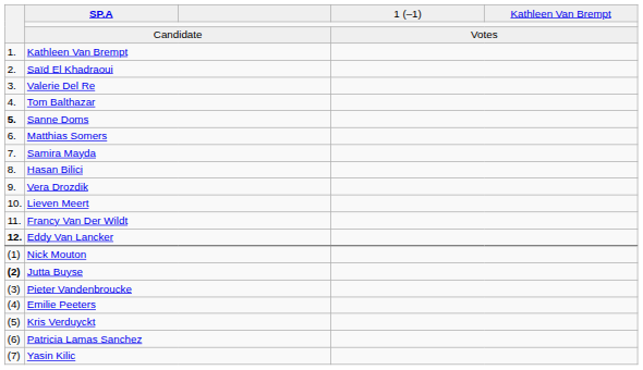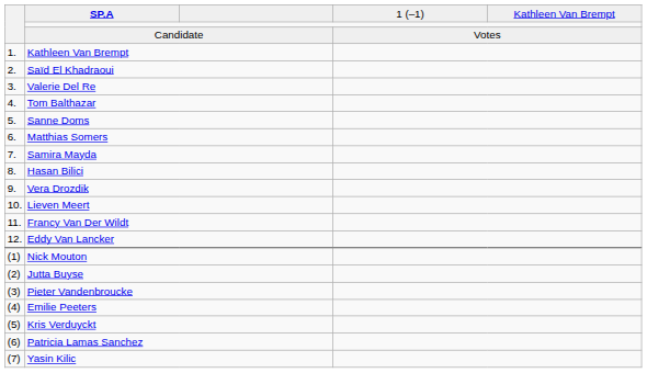Sanne Doms | column 1: bold -> normal
Eddy Van Lancker | column 1: bold -> normal
Jutta Buyse | column 1: bold -> normal
